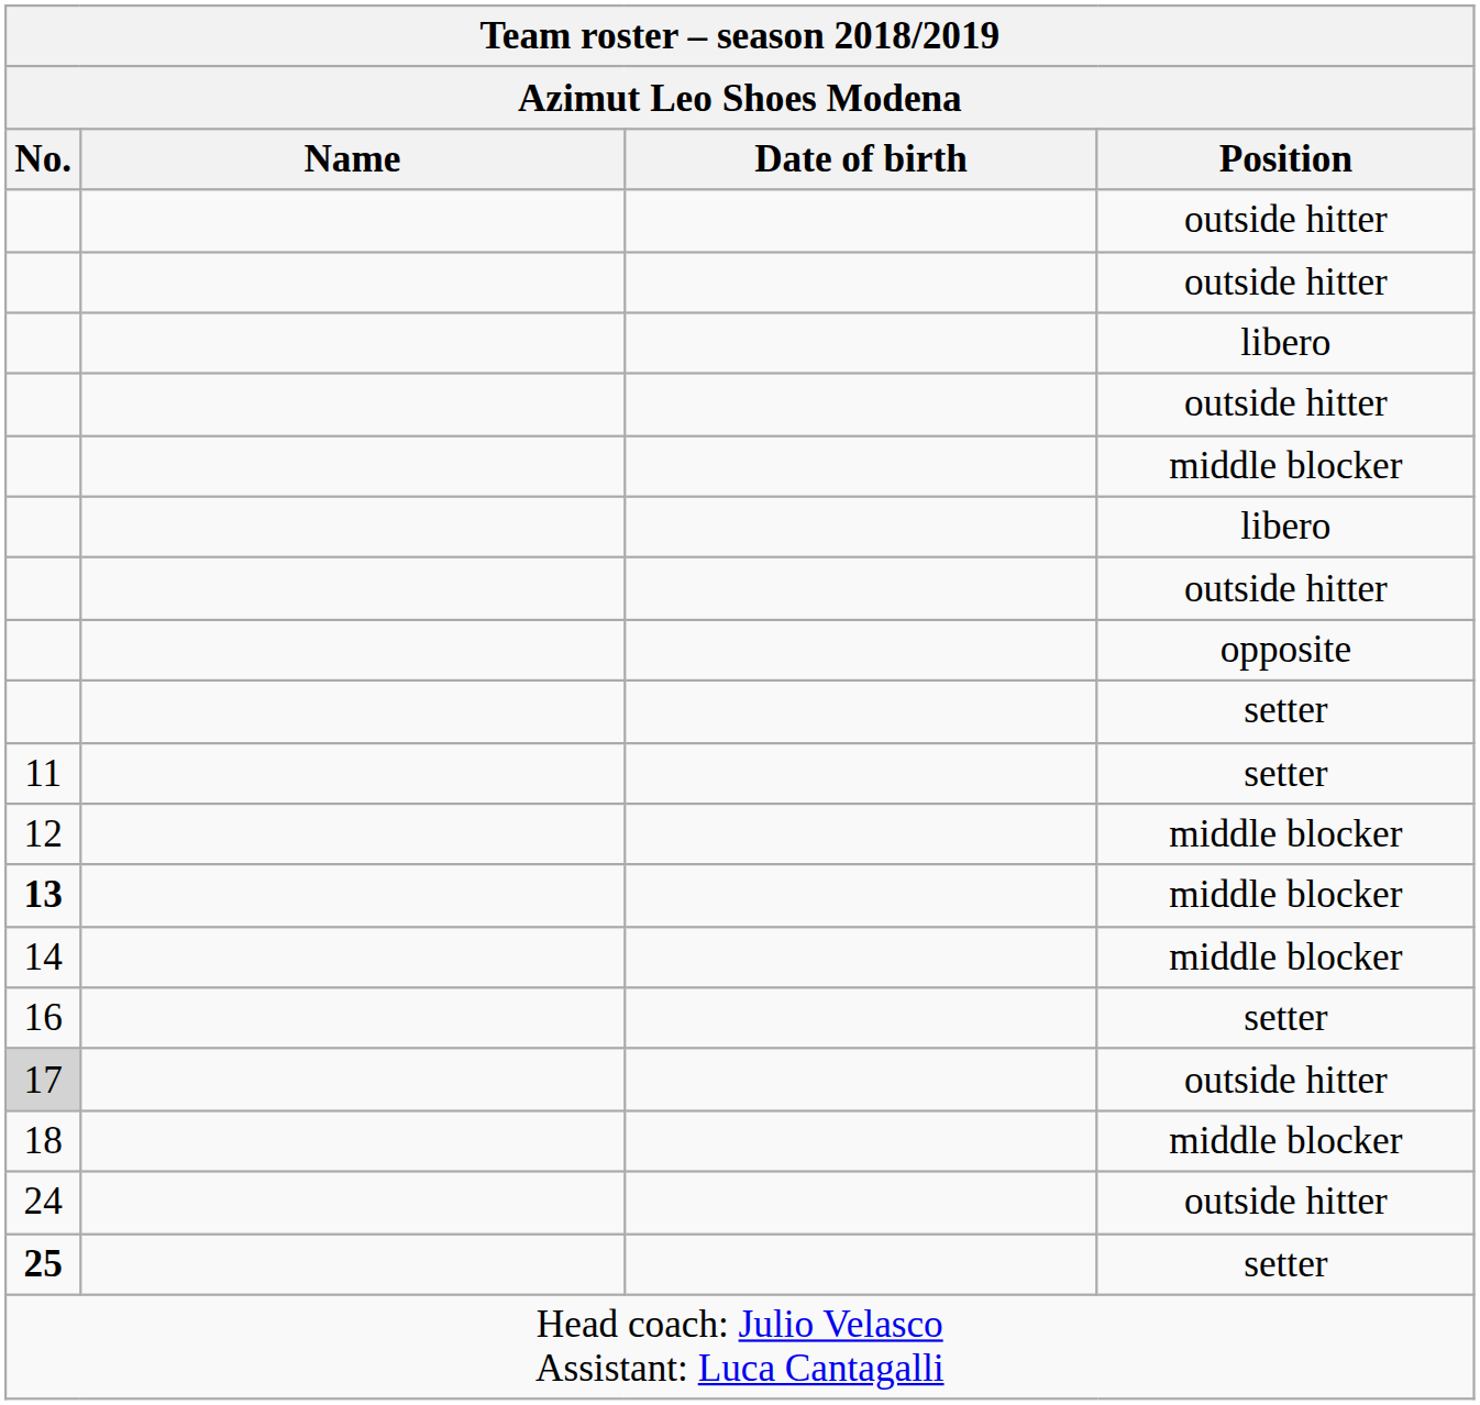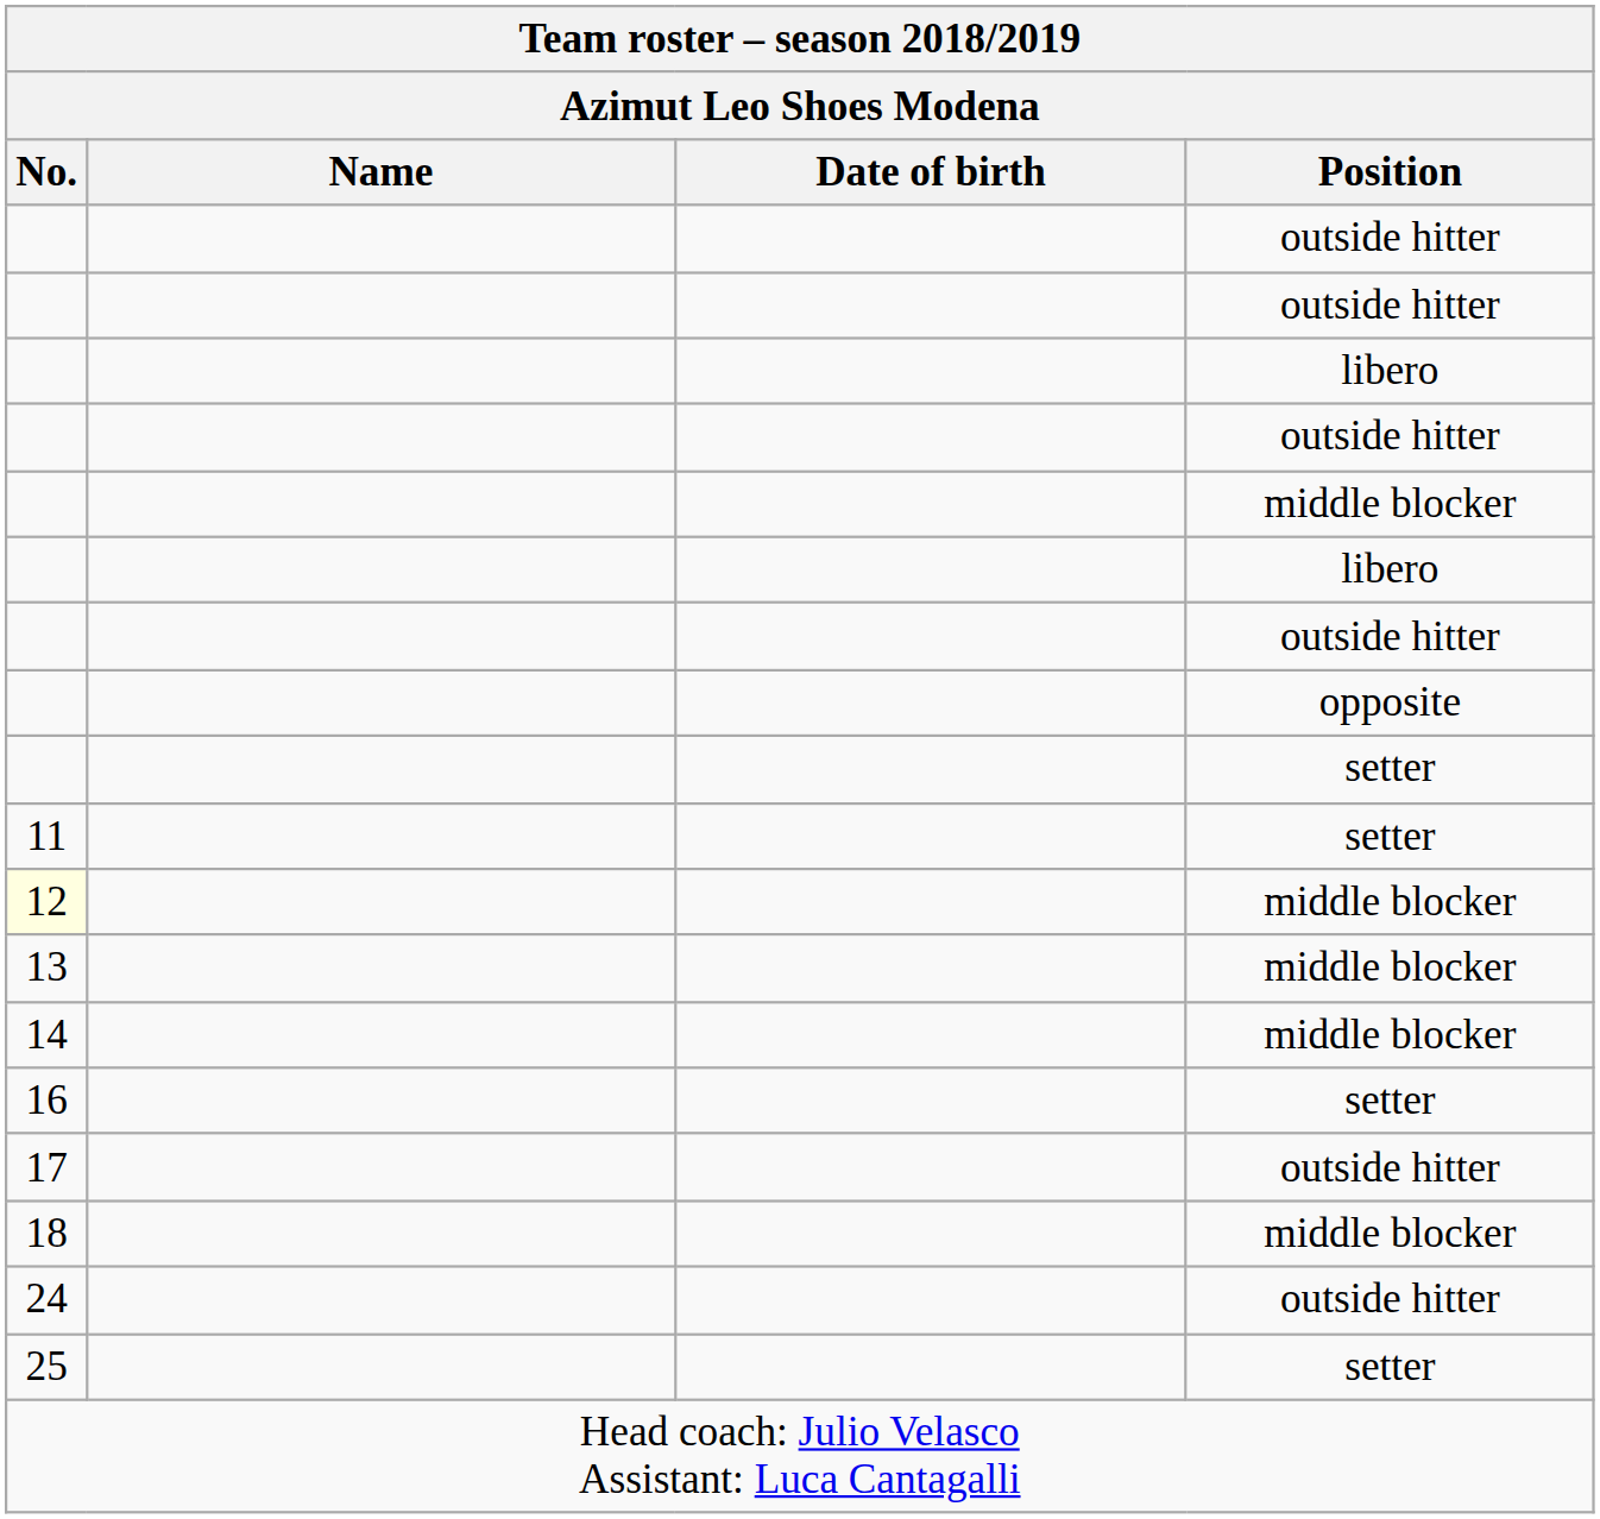12 | No.: no background -> lightyellow background
13 | No.: bold -> normal
17 | No.: lightgrey background -> no background
25 | No.: bold -> normal
